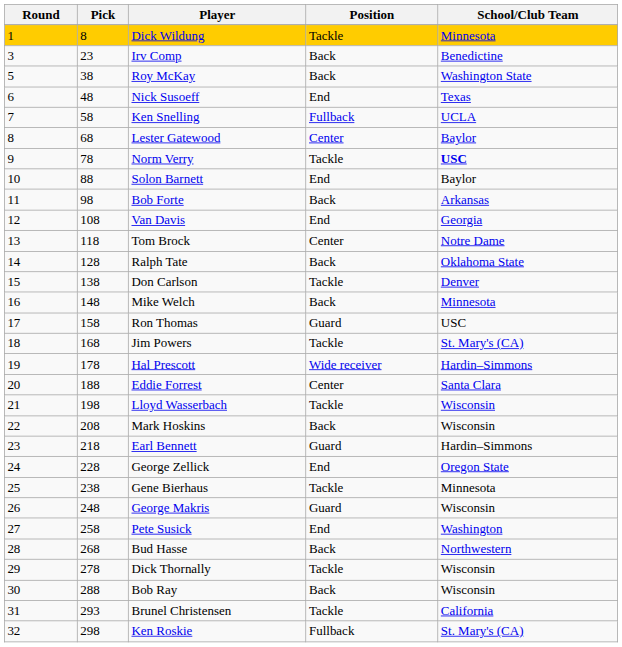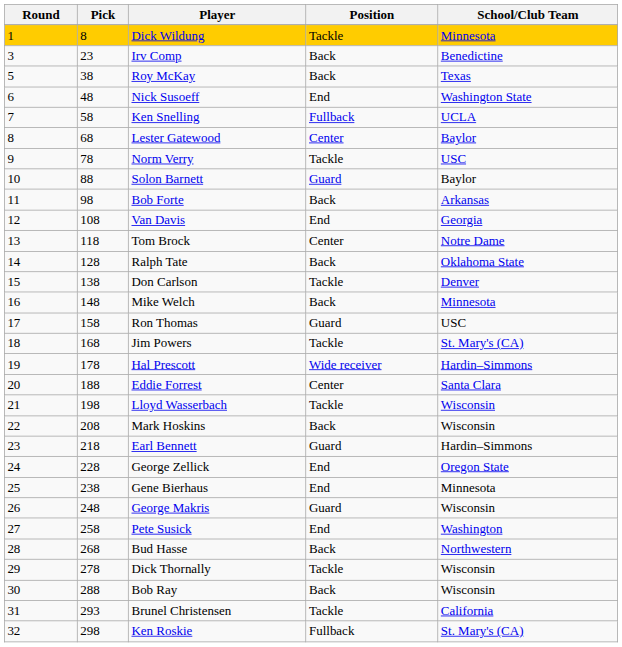Roy McKay | School/Club Team: Washington State -> Texas
Nick Susoeff | School/Club Team: Texas -> Washington State
Norm Verry | School/Club Team: bold -> normal
Solon Barnett | Position: End -> Guard
Gene Bierhaus | Position: Tackle -> End
